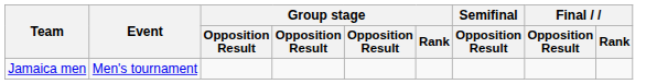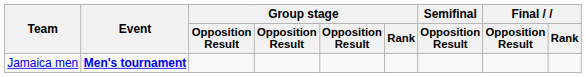Jamaica men | Event: normal -> bold
